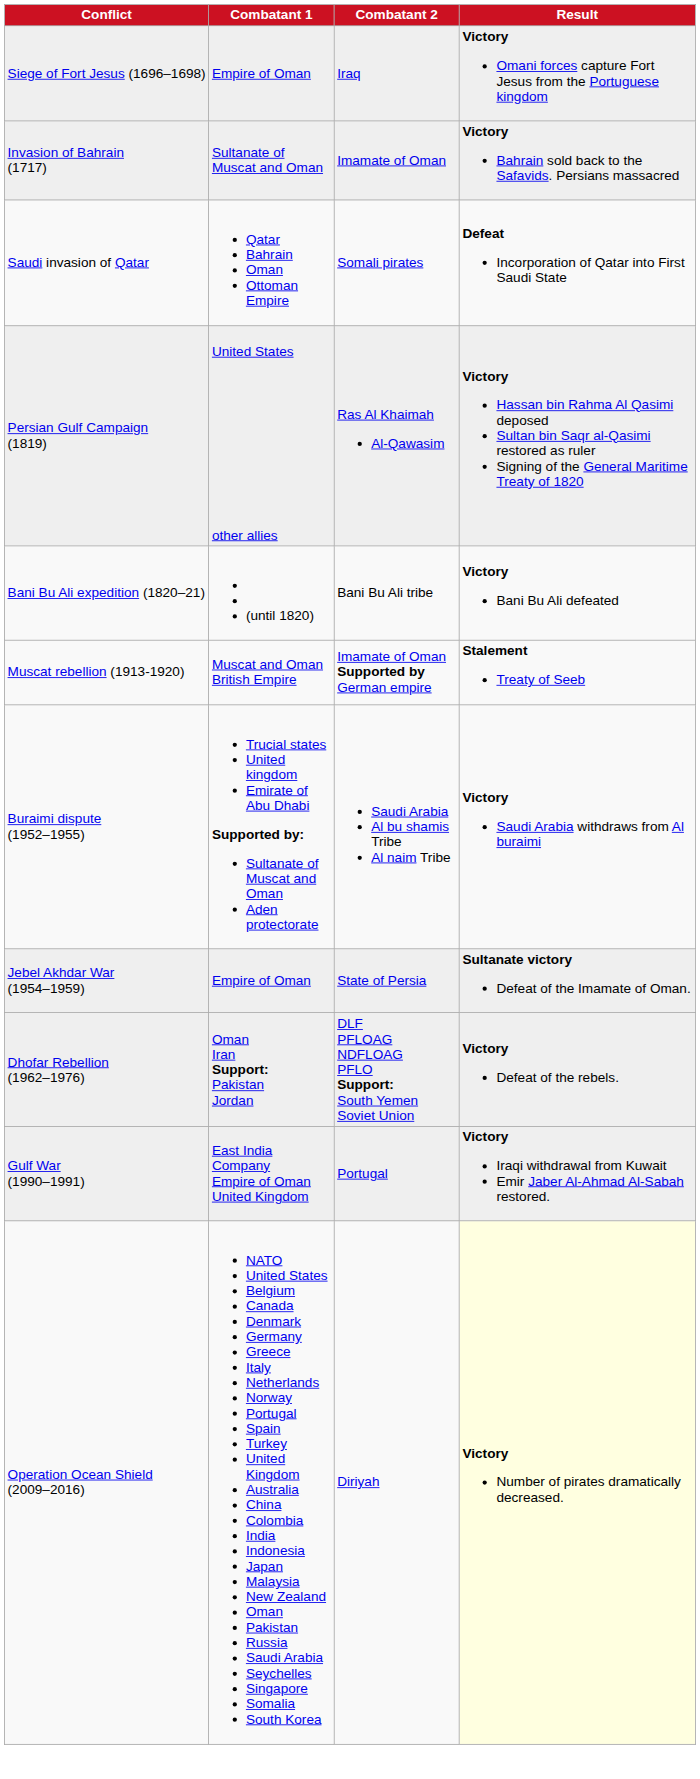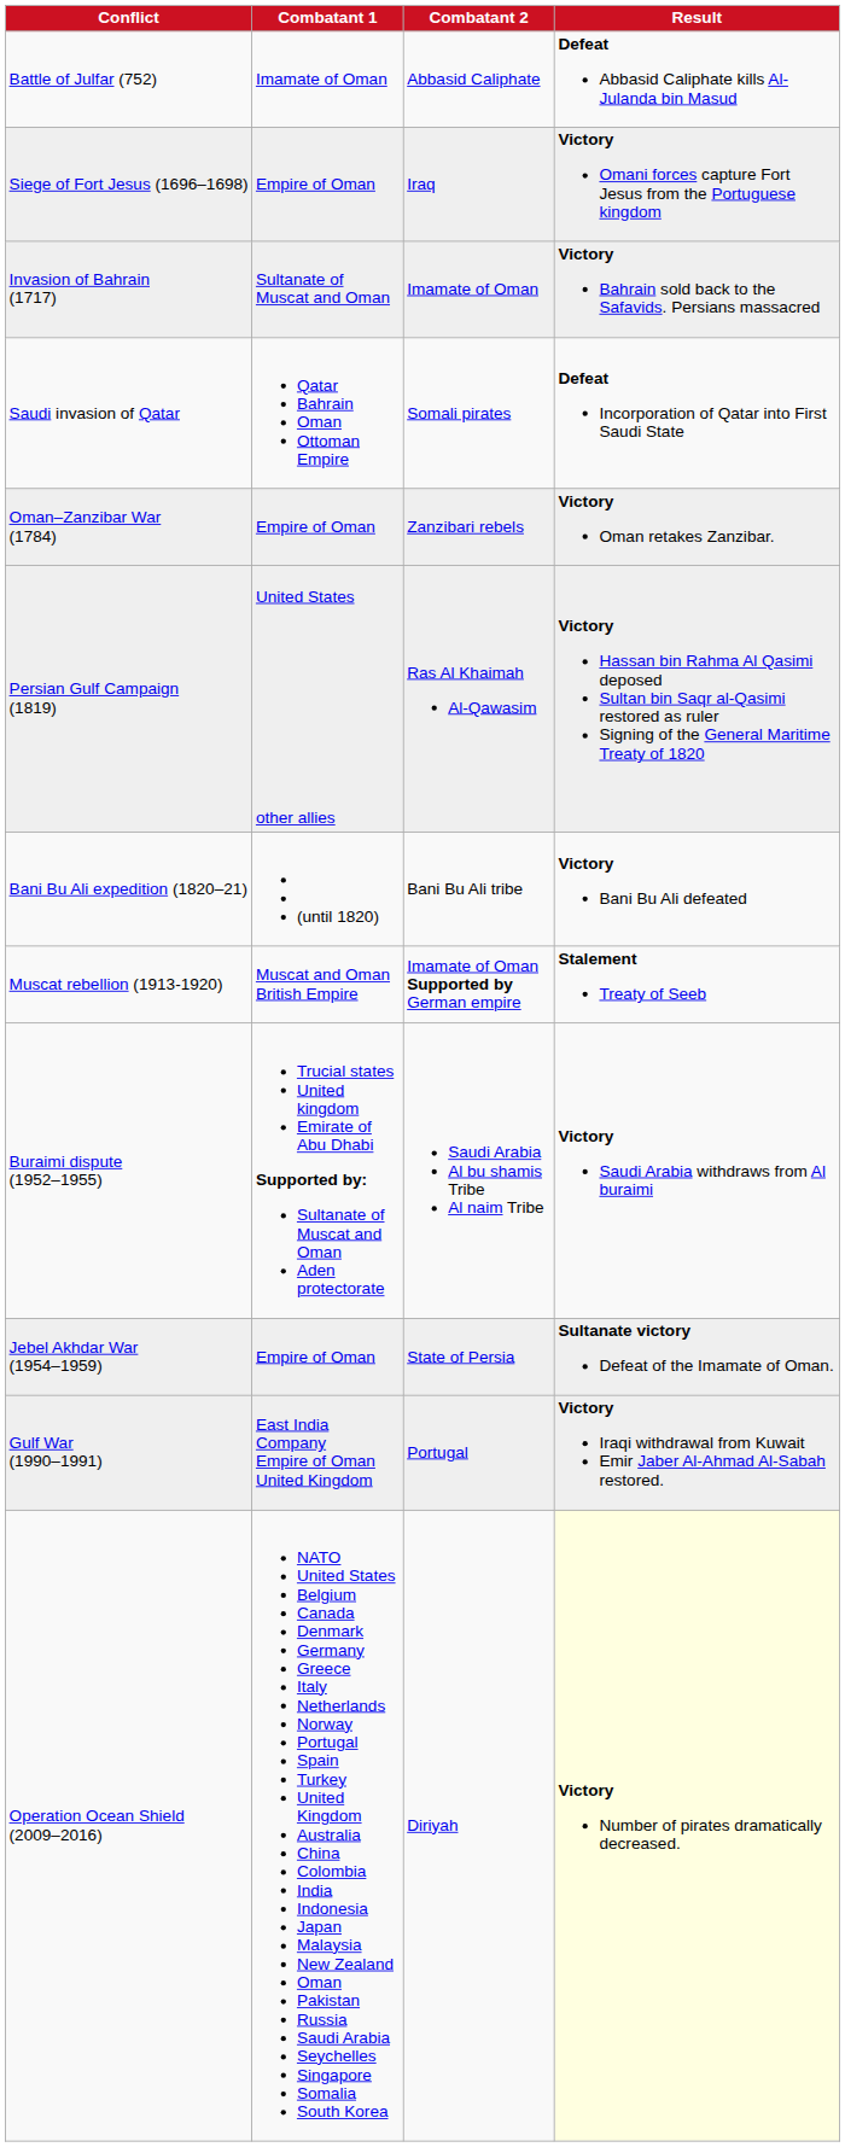+ row: Battle of Julfar (752) | Imamate of Oman | Abbasid Caliphate | Defeat Abbasid Caliphate kills Al-Julanda bin Masud
+ row: Oman–Zanzibar War (1784) | Empire of Oman | Zanzibari rebels | Victory Oman retakes Zanzibar.
- row: Dhofar Rebellion (1962–1976) | Oman Iran Support: Pakistan Jordan | DLF PFLOAG NDFLOAG PFLO Support: South Yemen Soviet Union | Victory Defeat of the rebels.
